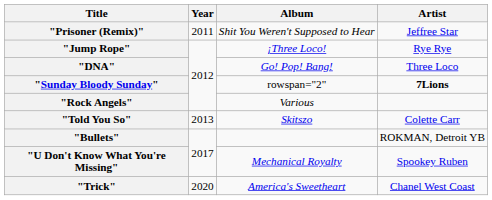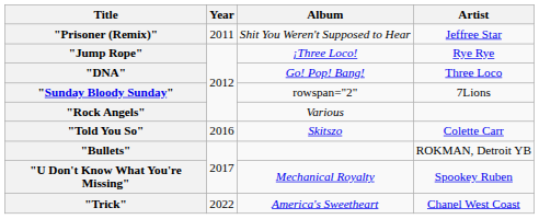"Sunday Bloody Sunday" | Artist: bold -> normal
"Told You So" | Year: 2013 -> 2016
"Trick" | Year: 2020 -> 2022
